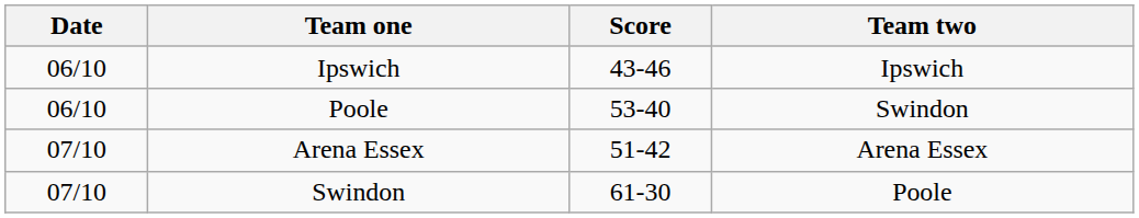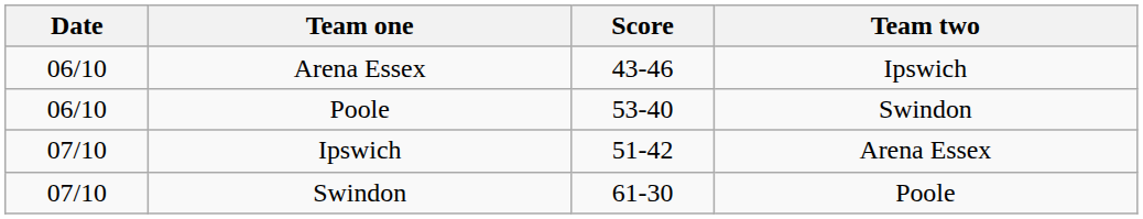row 2 | Team one: Ipswich -> Arena Essex
row 4 | Team one: Arena Essex -> Ipswich
